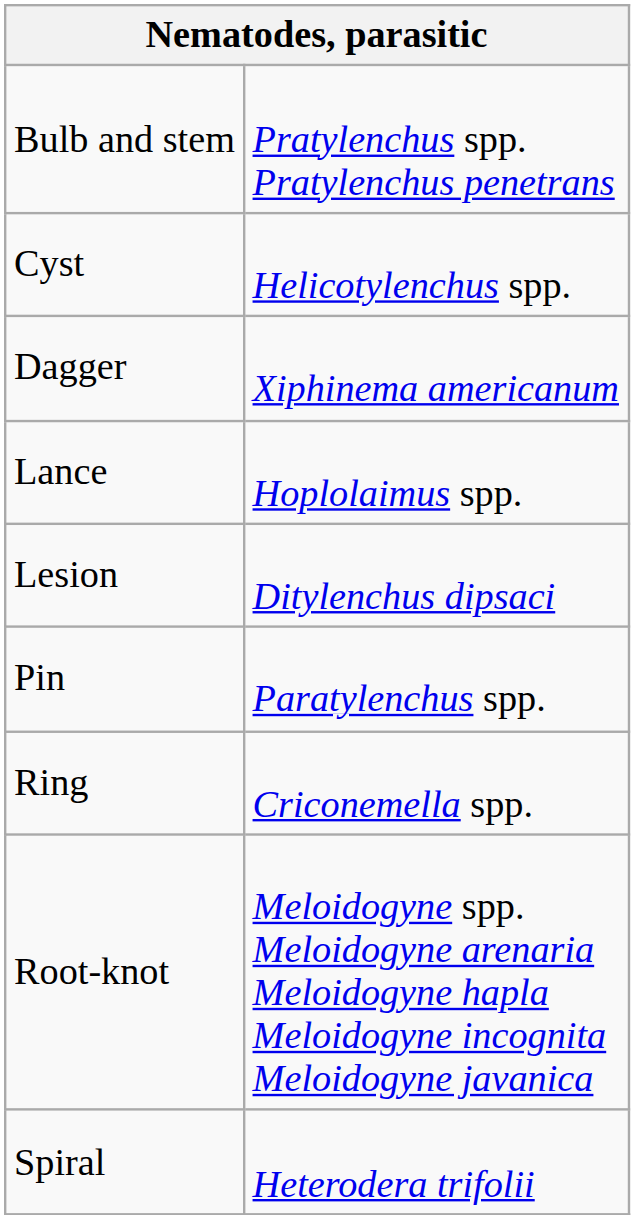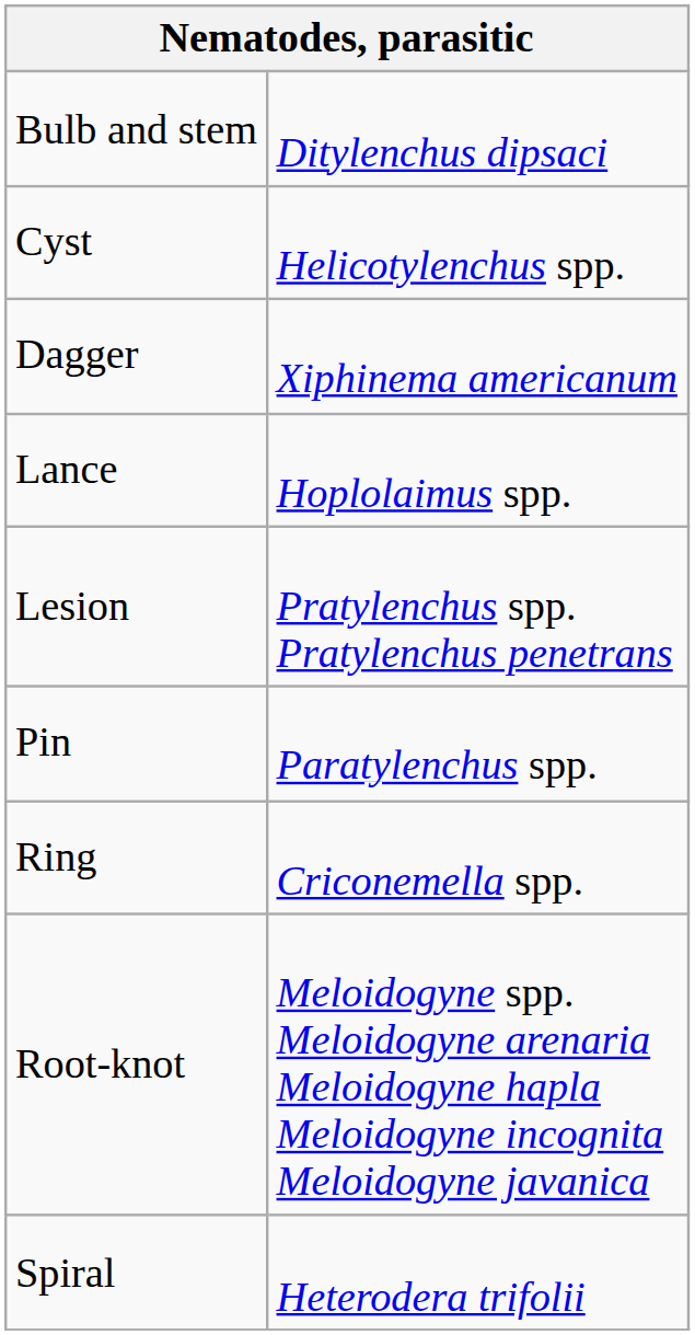Bulb and stem | column 2: Pratylenchus spp. Pratylenchus penetrans -> Ditylenchus dipsaci
Lesion | column 2: Ditylenchus dipsaci -> Pratylenchus spp. Pratylenchus penetrans
